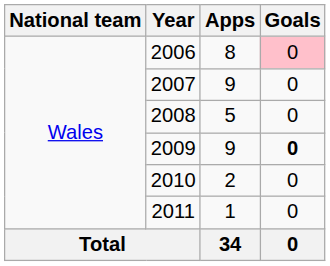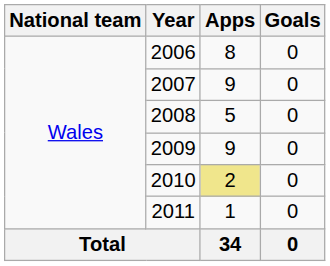2006 | Goals: pink background -> no background
2009 | Goals: bold -> normal
2010 | Apps: no background -> khaki background
